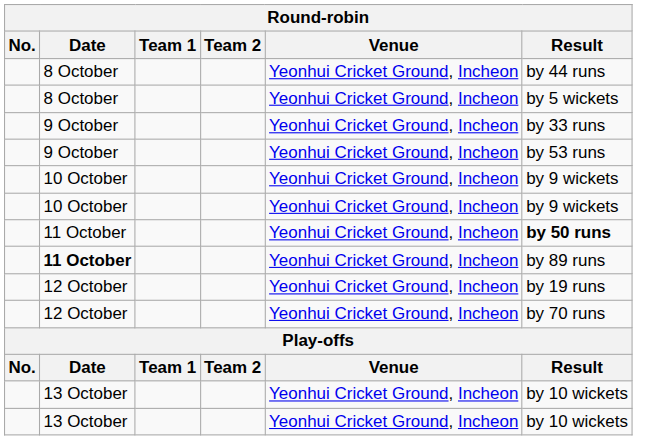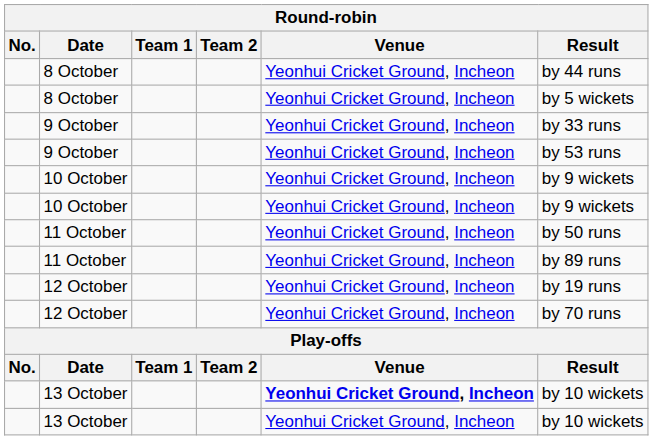row 9 | Result: bold -> normal
row 10 | Date: bold -> normal
row 15 | Venue: normal -> bold
